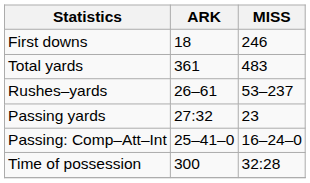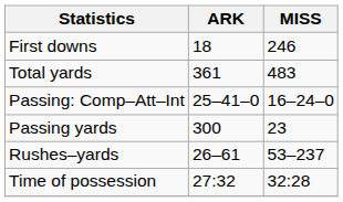rows swapped: Rushes–yards <-> Passing: Comp–Att–Int
Passing yards | ARK: 27:32 -> 300
Time of possession | ARK: 300 -> 27:32
